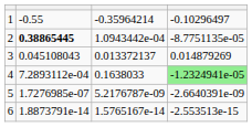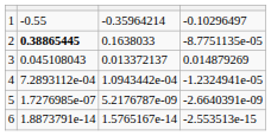2 | column 3: 1.0943442e-04 -> 0.1638033
4 | column 3: 0.1638033 -> 1.0943442e-04
4 | column 4: lightgreen background -> no background
